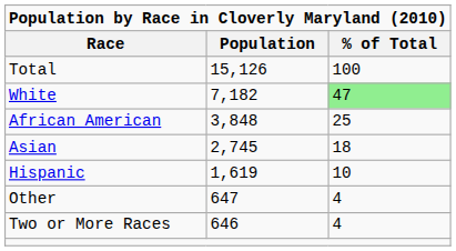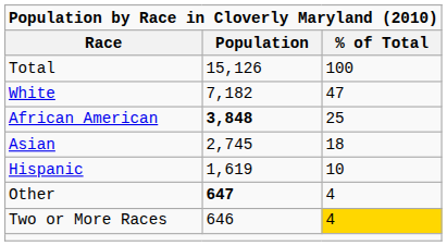White | % of Total: lightgreen background -> no background
African American | Population: normal -> bold
Other | Population: normal -> bold
Two or More Races | % of Total: no background -> gold background
